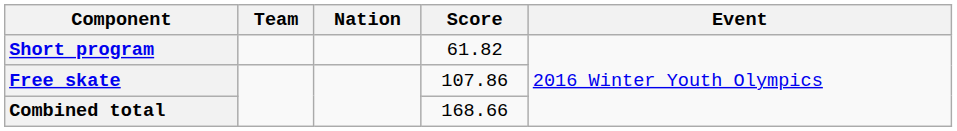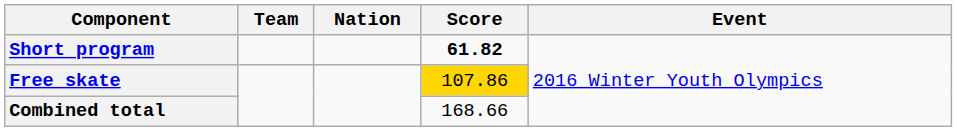Short program | Score: normal -> bold
Free skate | Score: no background -> gold background
